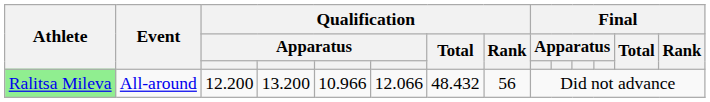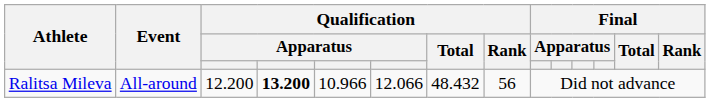row 4 | Athlete: lightgreen background -> no background
row 4 | column 4: normal -> bold
